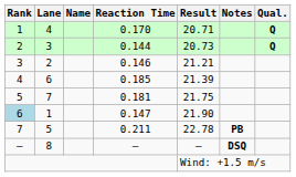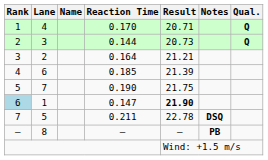row 4 | Reaction Time: 0.146 -> 0.164
row 6 | Reaction Time: 0.181 -> 0.190
row 7 | Result: normal -> bold
row 8 | Notes: PB -> DSQ
row 9 | Notes: DSQ -> PB
